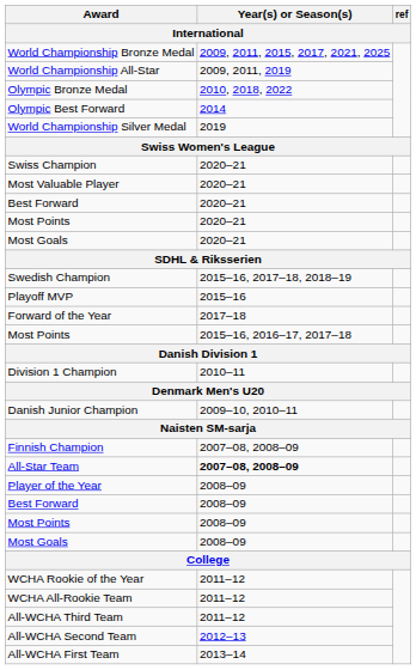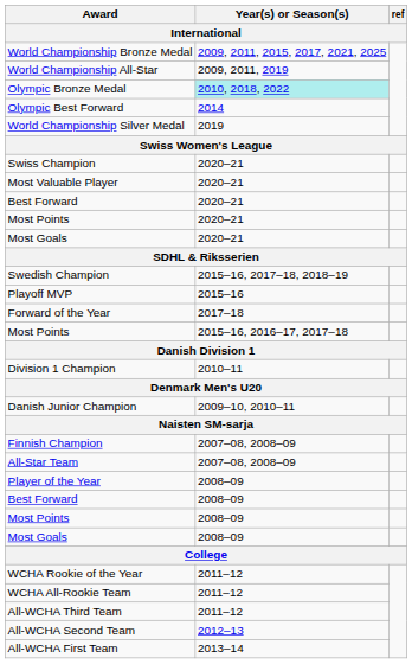Olympic Bronze Medal | Year(s) or Season(s): no background -> paleturquoise background
All-Star Team | Year(s) or Season(s): bold -> normal
